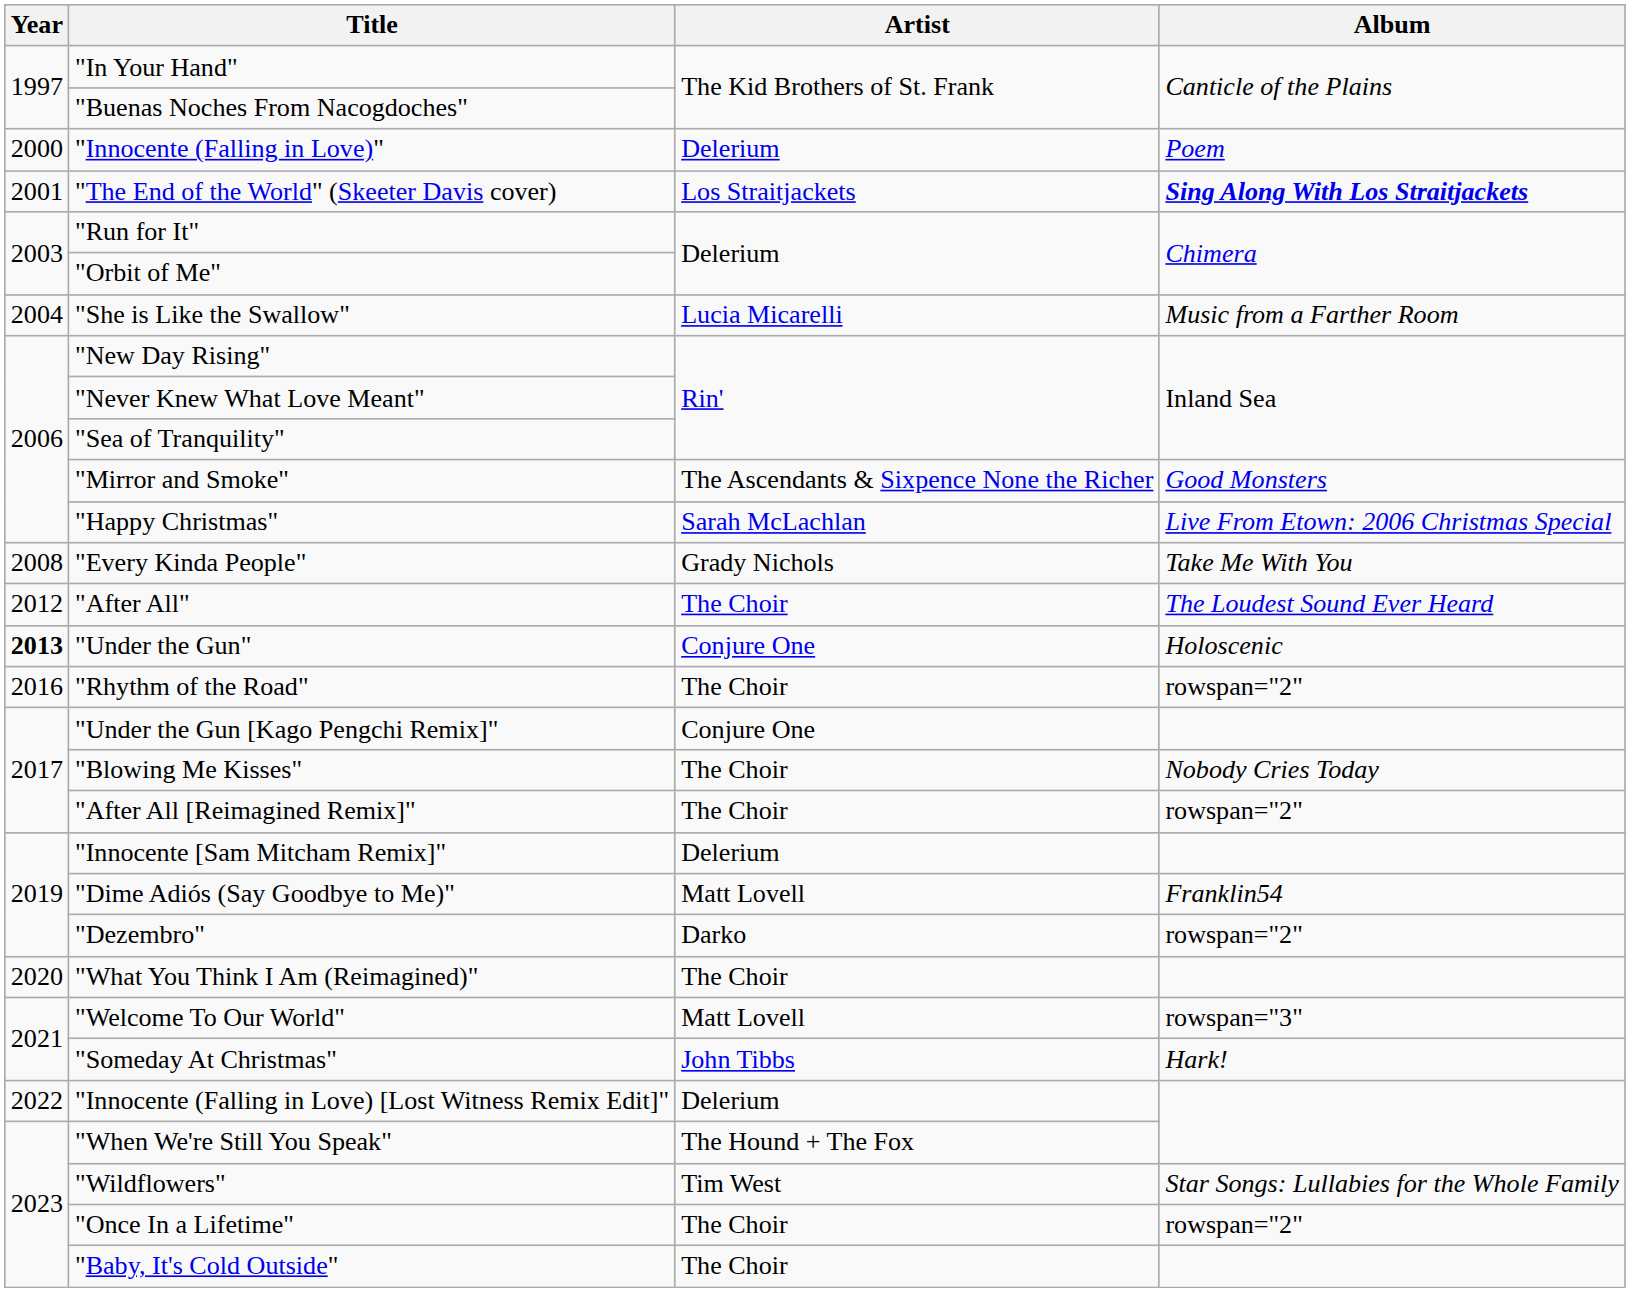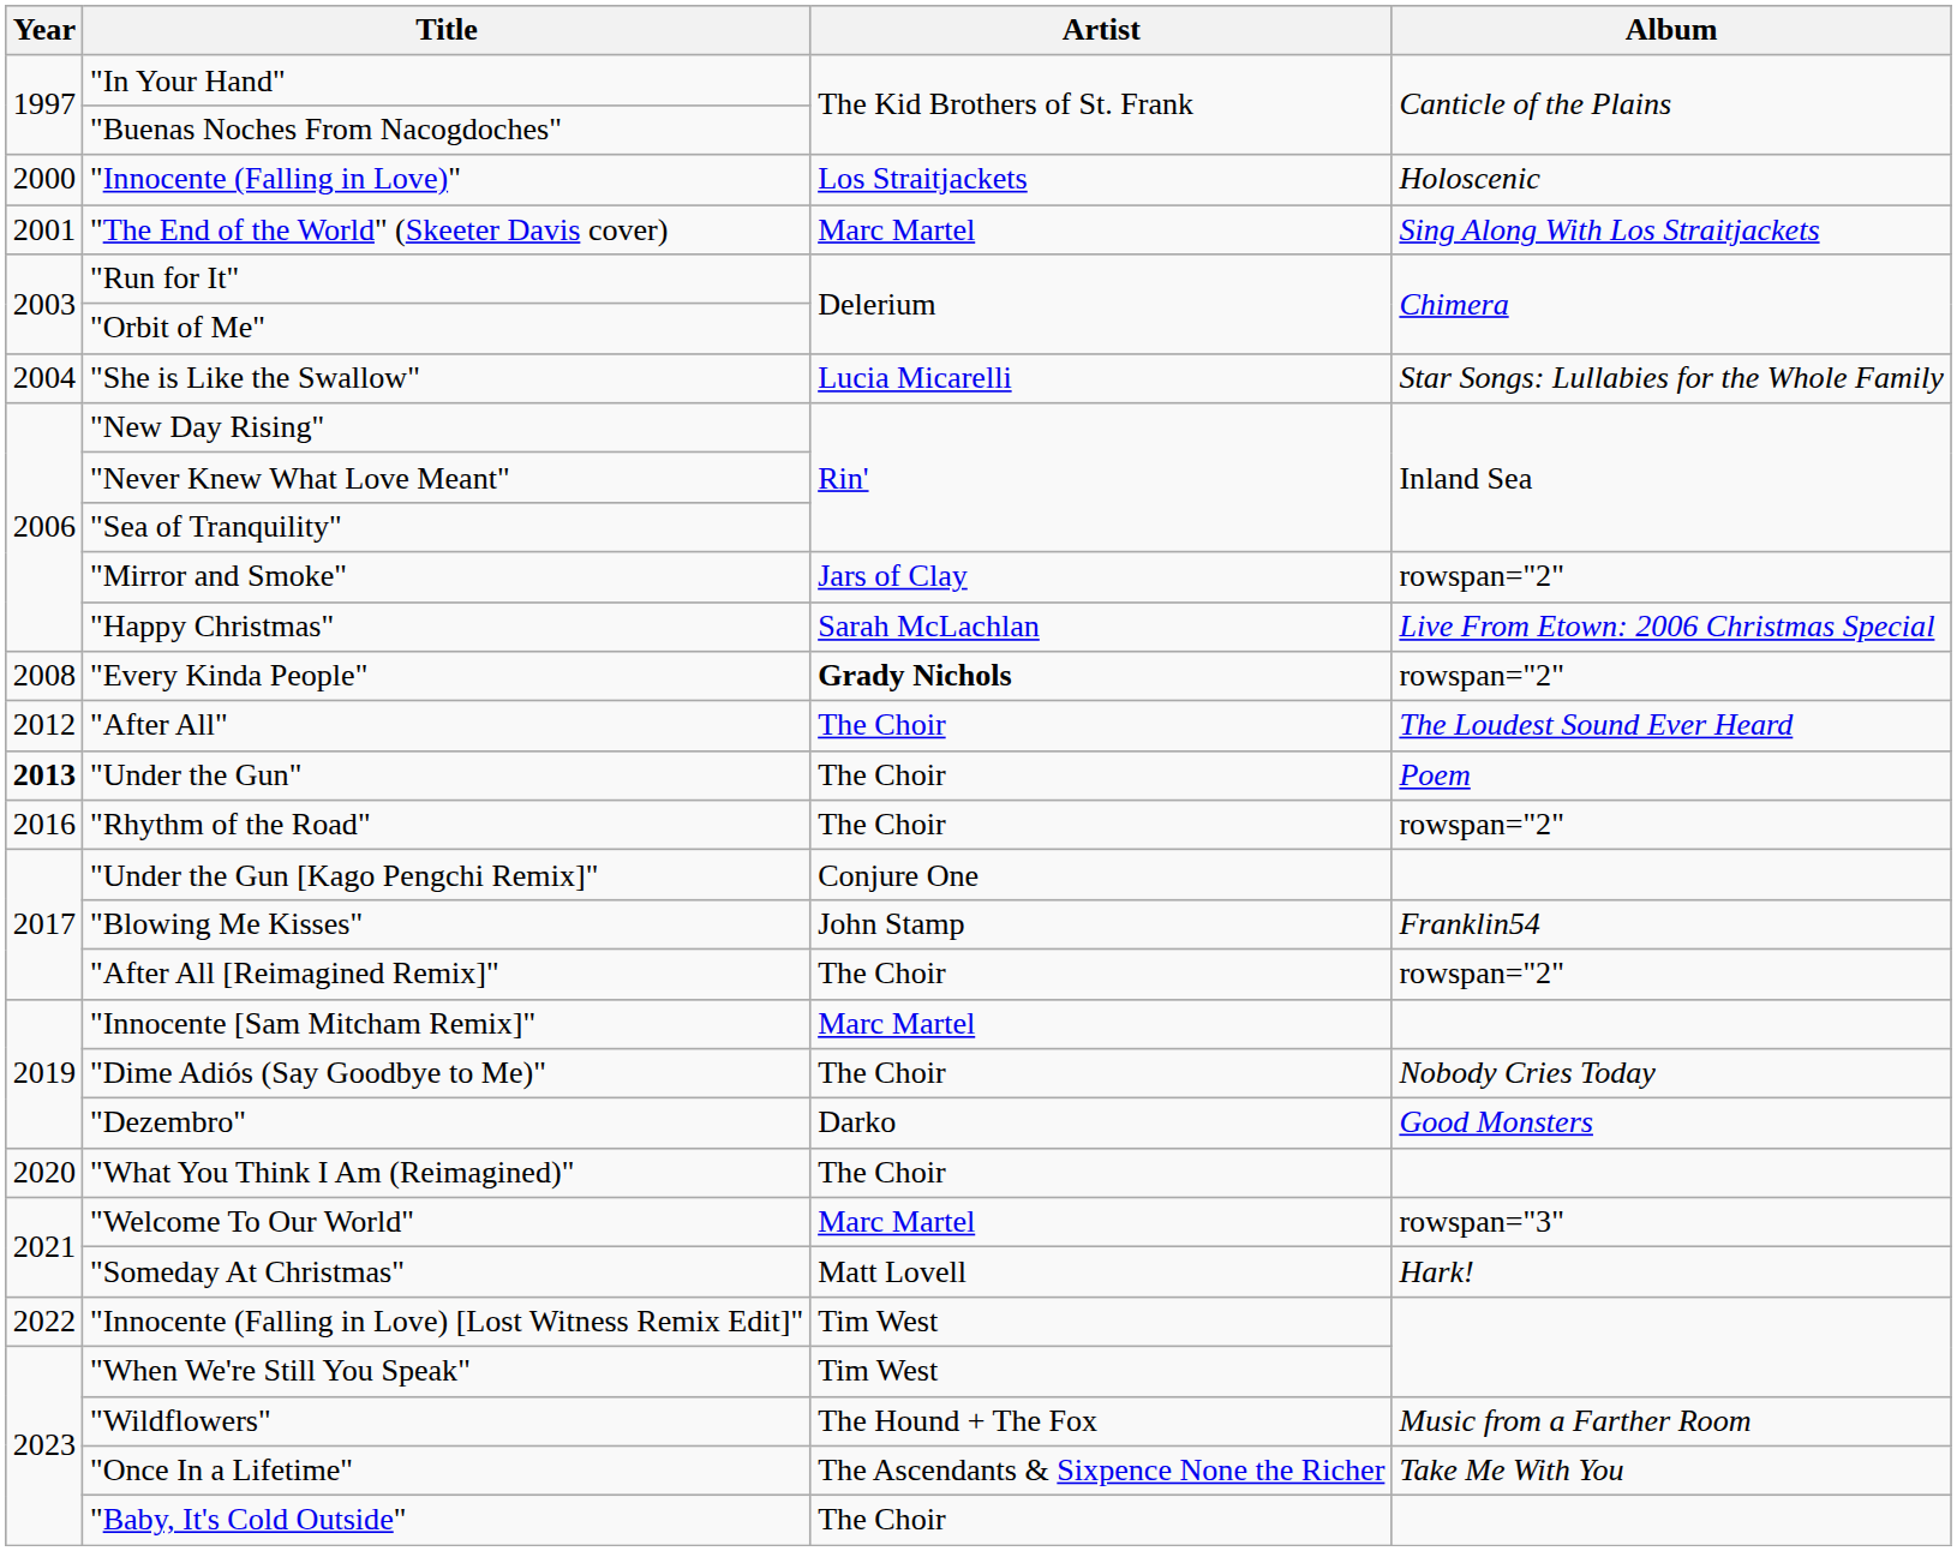"Innocente (Falling in Love)" | Artist: Delerium -> Los Straitjackets
"Innocente (Falling in Love)" | Album: Poem -> Holoscenic
"The End of the World" (Skeeter Davis cover) | Artist: Los Straitjackets -> Marc Martel
"The End of the World" (Skeeter Davis cover) | Album: bold -> normal
"She is Like the Swallow" | Album: Music from a Farther Room -> Star Songs: Lullabies for the Whole Family
"Mirror and Smoke" | Artist: The Ascendants & Sixpence None the Richer -> Jars of Clay
"Mirror and Smoke" | Album: Good Monsters -> rowspan="2"
"Every Kinda People" | Artist: normal -> bold
"Every Kinda People" | Album: Take Me With You -> rowspan="2"
"Under the Gun" | Artist: Conjure One -> The Choir
"Under the Gun" | Album: Holoscenic -> Poem
"Blowing Me Kisses" | Artist: The Choir -> John Stamp
"Blowing Me Kisses" | Album: Nobody Cries Today -> Franklin54
"Innocente [Sam Mitcham Remix]" | Artist: Delerium -> Marc Martel
"Dime Adiós (Say Goodbye to Me)" | Artist: Matt Lovell -> The Choir
"Dime Adiós (Say Goodbye to Me)" | Album: Franklin54 -> Nobody Cries Today
"Dezembro" | Album: rowspan="2" -> Good Monsters
"Welcome To Our World" | Artist: Matt Lovell -> Marc Martel
"Someday At Christmas" | Artist: John Tibbs -> Matt Lovell
"Innocente (Falling in Love) [Lost Witness Remix Edit]" | Artist: Delerium -> Tim West
"When We're Still You Speak" | Artist: The Hound + The Fox -> Tim West
"Wildflowers" | Artist: Tim West -> The Hound + The Fox
"Wildflowers" | Album: Star Songs: Lullabies for the Whole Family -> Music from a Farther Room
"Once In a Lifetime" | Artist: The Choir -> The Ascendants & Sixpence None the Richer
"Once In a Lifetime" | Album: rowspan="2" -> Take Me With You
